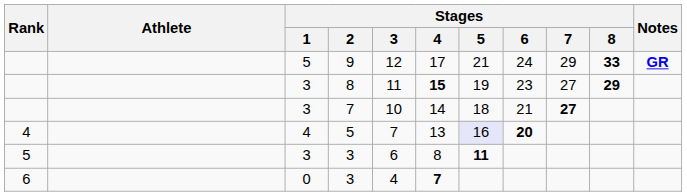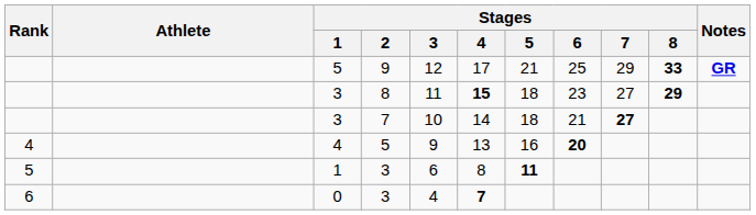row 3 | Stages / 6: 24 -> 25
row 4 | Stages / 5: 19 -> 18
row 6 | Stages / 3: 7 -> 9
row 6 | Stages / 5: lavender background -> no background
row 7 | Stages / 1: 3 -> 1
